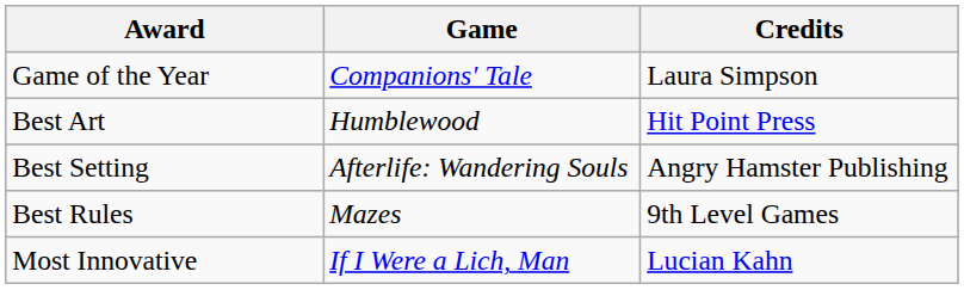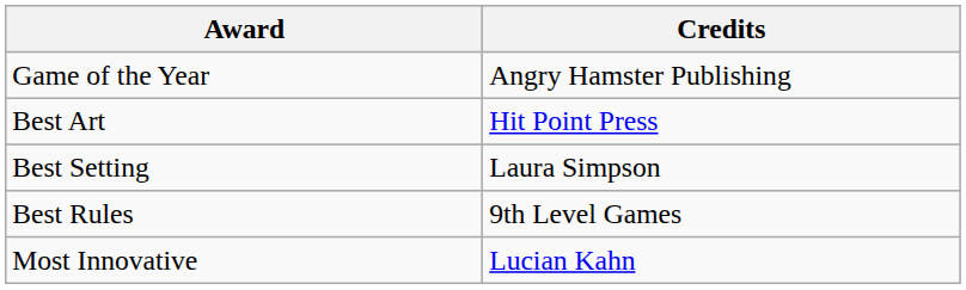- column: Game | Companions' Tale | Humblewood | Afterlife: Wandering Souls | Mazes | If I Were a Lich, Man
Game of the Year | Credits: Laura Simpson -> Angry Hamster Publishing
Best Setting | Credits: Angry Hamster Publishing -> Laura Simpson
